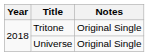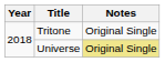Universe | Notes: no background -> khaki background
